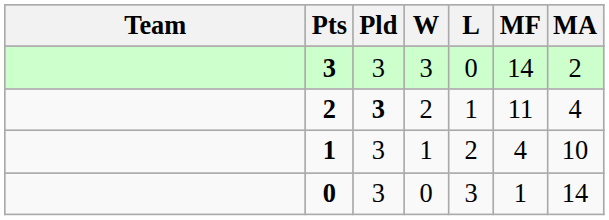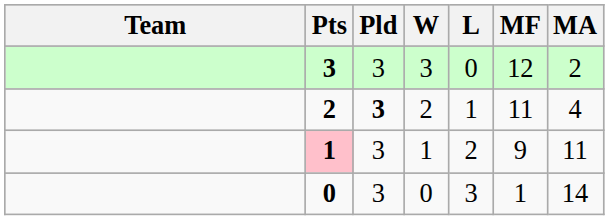row 2 | MF: 14 -> 12
row 4 | Pts: no background -> pink background
row 4 | MF: 4 -> 9
row 4 | MA: 10 -> 11
